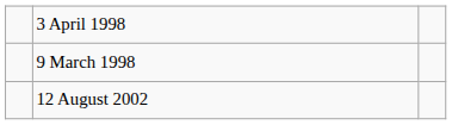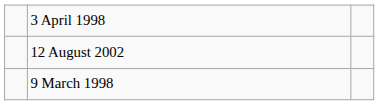rows swapped: 9 March 1998 <-> 12 August 2002
